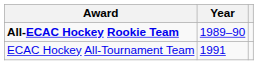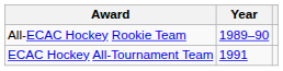row 2 | Award: bold -> normal
